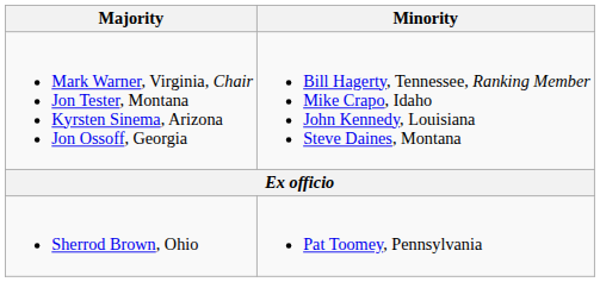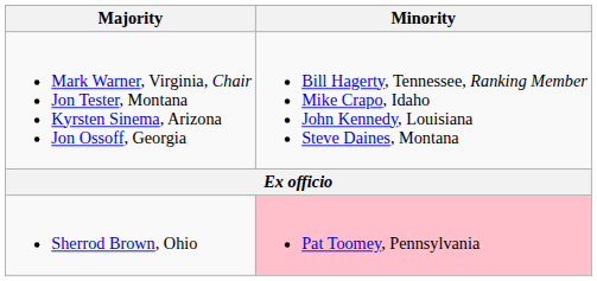Sherrod Brown, Ohio | Minority: no background -> pink background
